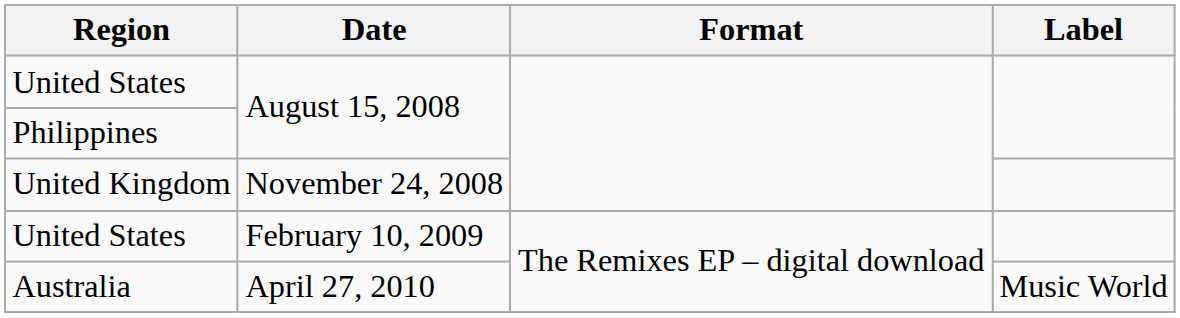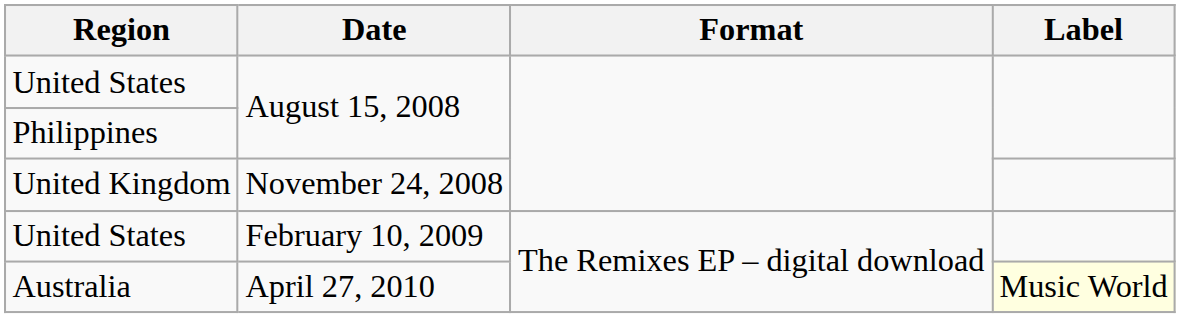Australia | Label: no background -> lightyellow background
